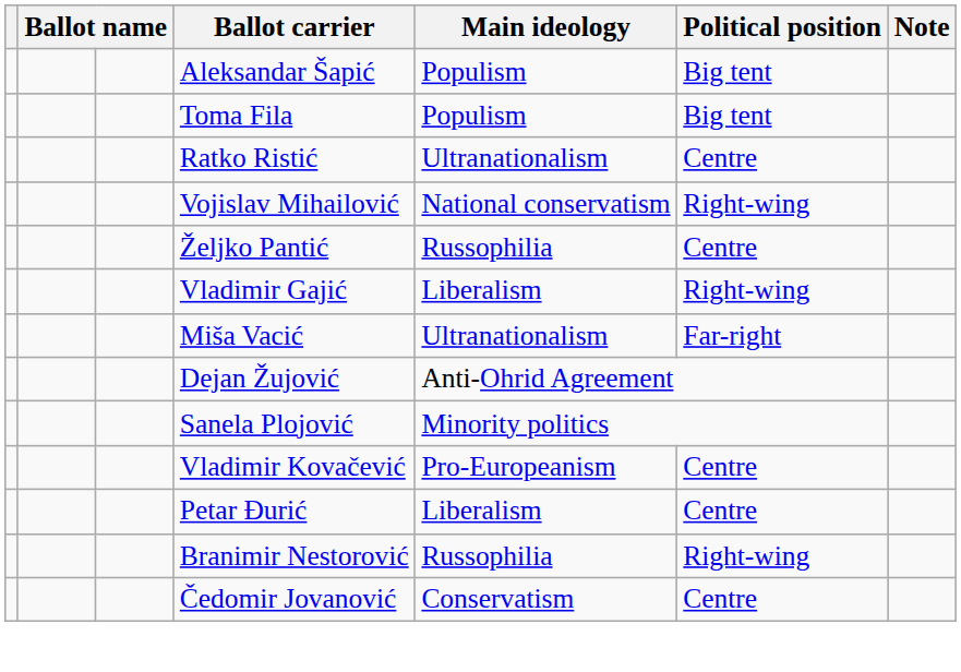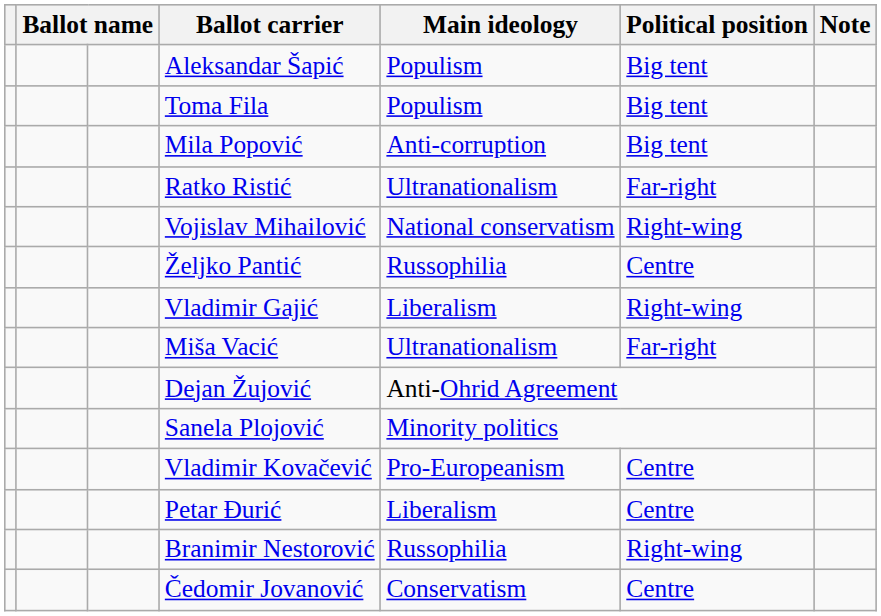+ row: Mila Popović | Anti-corruption | Big tent
Ratko Ristić | Political position: Centre -> Far-right
